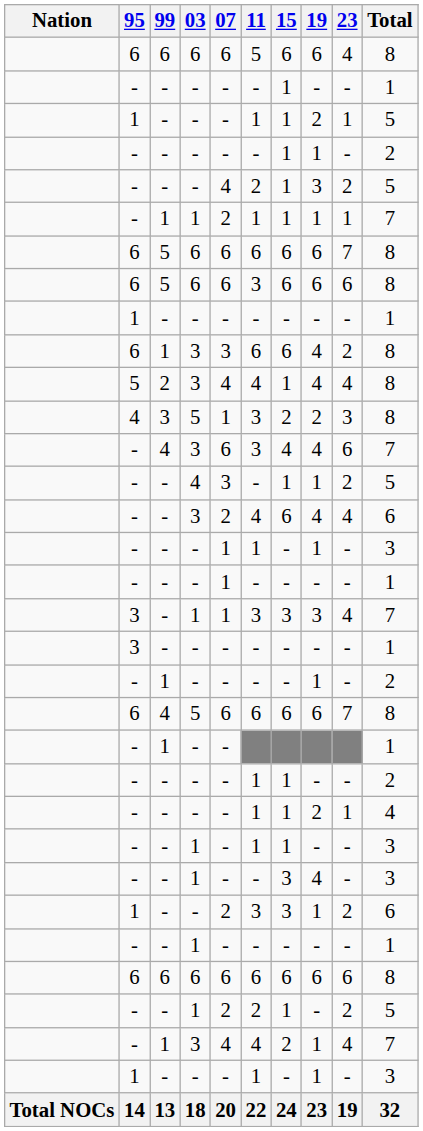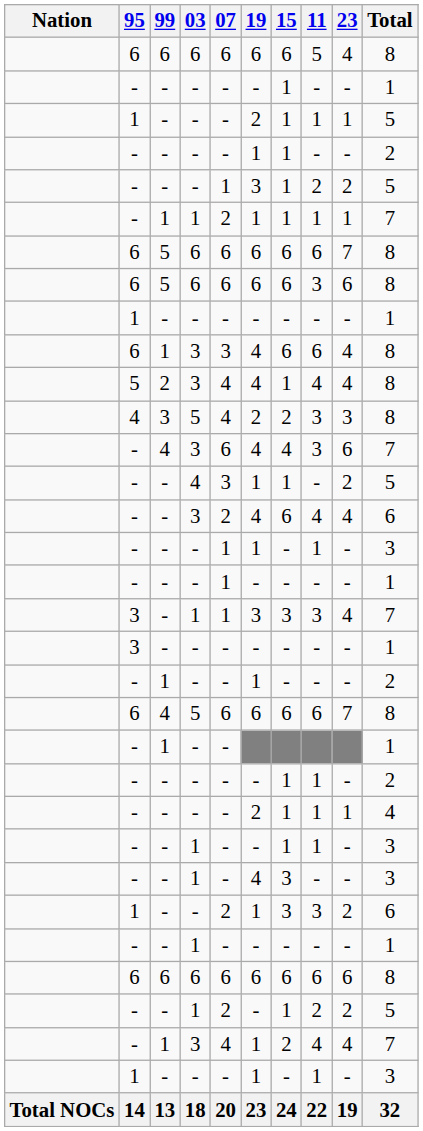columns swapped: 11 <-> 19
row 6 | 07: 4 -> 1
row 11 | 23: 2 -> 4
row 13 | 07: 1 -> 4
